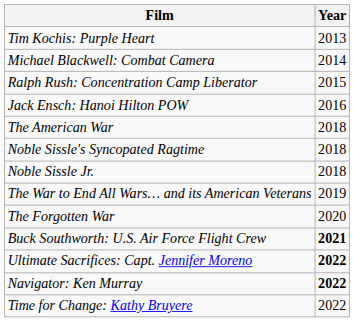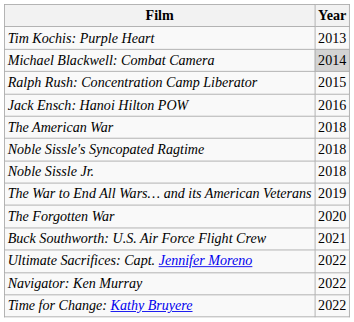Michael Blackwell: Combat Camera | Year: no background -> lightgrey background
Buck Southworth: U.S. Air Force Flight Crew | Year: bold -> normal
Ultimate Sacrifices: Capt. Jennifer Moreno | Year: bold -> normal
Navigator: Ken Murray | Year: bold -> normal
